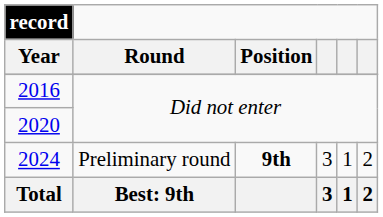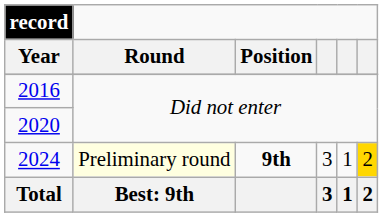2024 | Round: no background -> lightyellow background
2024 | column 6: no background -> gold background
